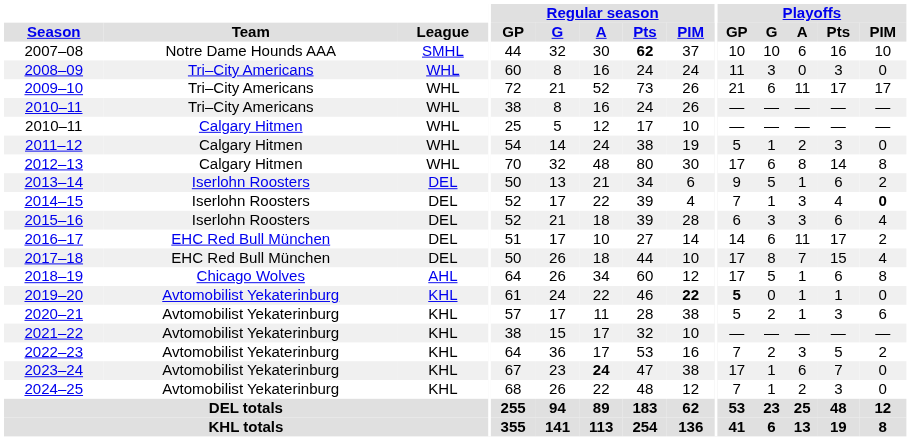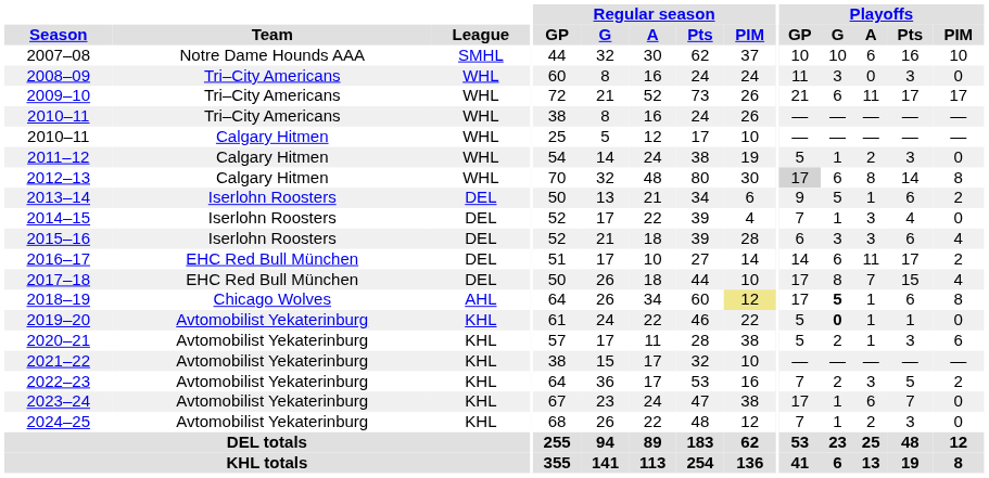2007–08 | Regular season / Pts: bold -> normal
2012–13 | Playoffs / GP: no background -> lightgrey background
2014–15 | Playoffs / PIM: bold -> normal
2018–19 | Regular season / PIM: no background -> khaki background
2018–19 | Playoffs / G: normal -> bold
2019–20 | Regular season / PIM: bold -> normal
2019–20 | Playoffs / GP: bold -> normal
2019–20 | Playoffs / G: normal -> bold
2023–24 | Regular season / A: bold -> normal
